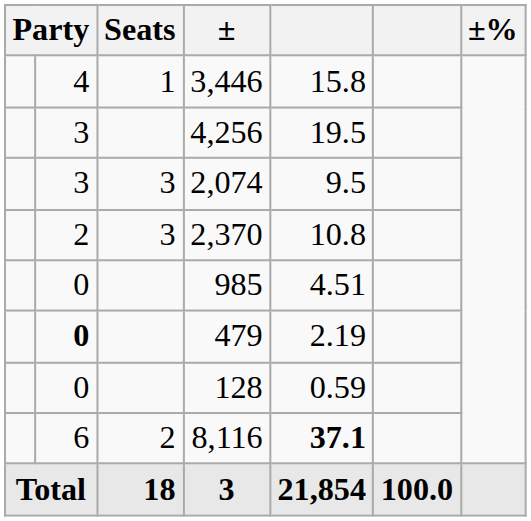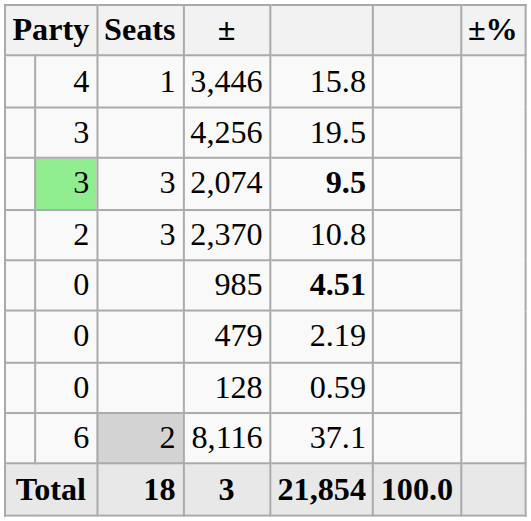2,074 | column 2: no background -> lightgreen background
2,074 | column 5: normal -> bold
985 | column 5: normal -> bold
479 | column 2: bold -> normal
8,116 | Seats: no background -> lightgrey background
8,116 | column 5: bold -> normal
